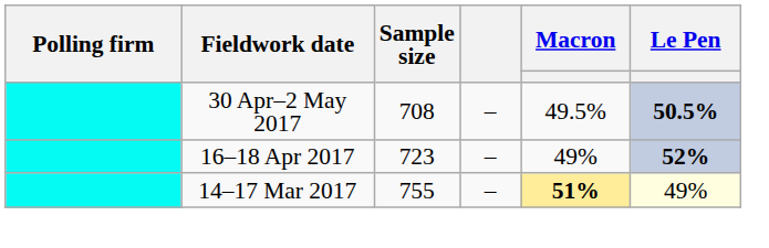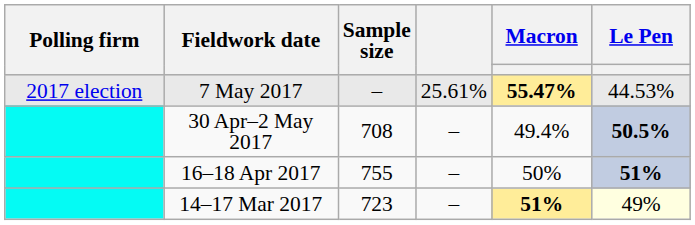+ row: 2017 election | 7 May 2017 | – | 25.61% | 55.47% | 44.53%
30 Apr–2 May 2017 | Macron: 49.5% -> 49.4%
16–18 Apr 2017 | Sample size: 723 -> 755
16–18 Apr 2017 | Macron: 49% -> 50%
16–18 Apr 2017 | Le Pen: 52% -> 51%
14–17 Mar 2017 | Sample size: 755 -> 723
